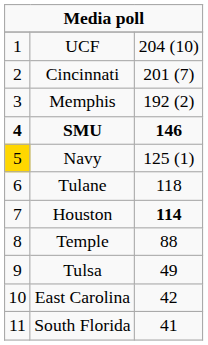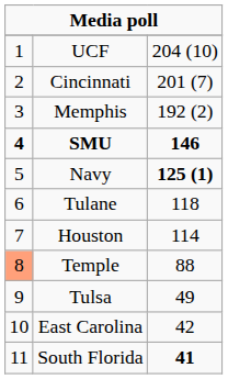Navy | column 1: gold background -> no background
Navy | column 3: normal -> bold
Houston | column 3: bold -> normal
Temple | column 1: no background -> lightsalmon background
South Florida | column 3: normal -> bold
